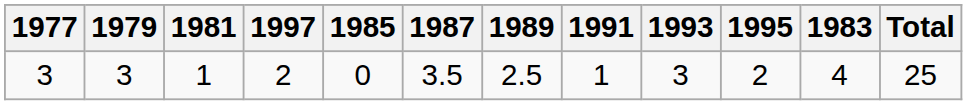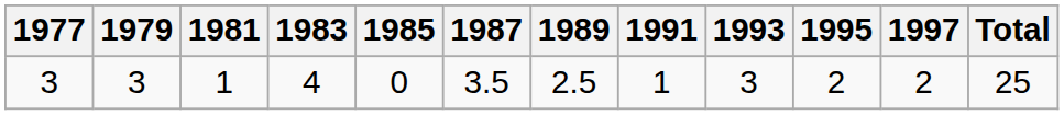columns swapped: 1983 <-> 1997
